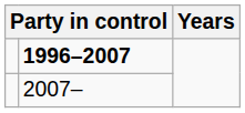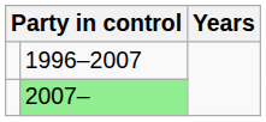1996–2007 | column 2: bold -> normal
2007– | column 2: no background -> lightgreen background
